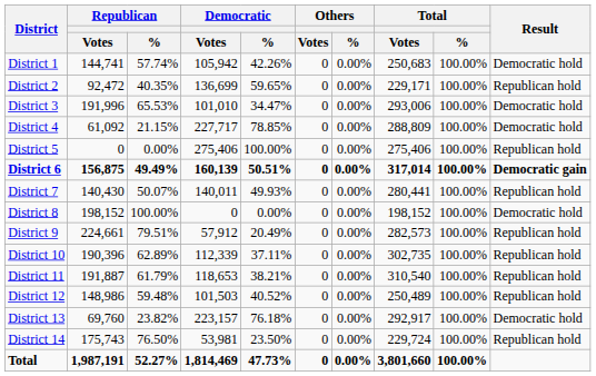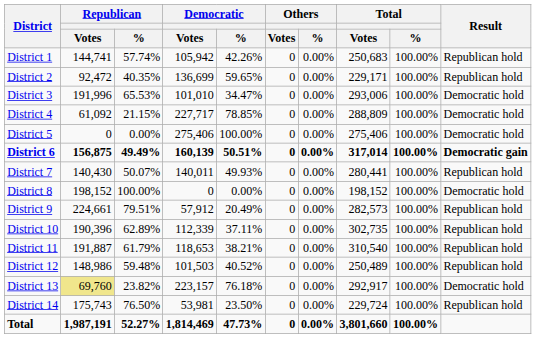District 1 | Result: Democratic hold -> Republican hold
District 5 | Result: Republican hold -> Democratic hold
District 13 | Republican / Votes: no background -> khaki background
